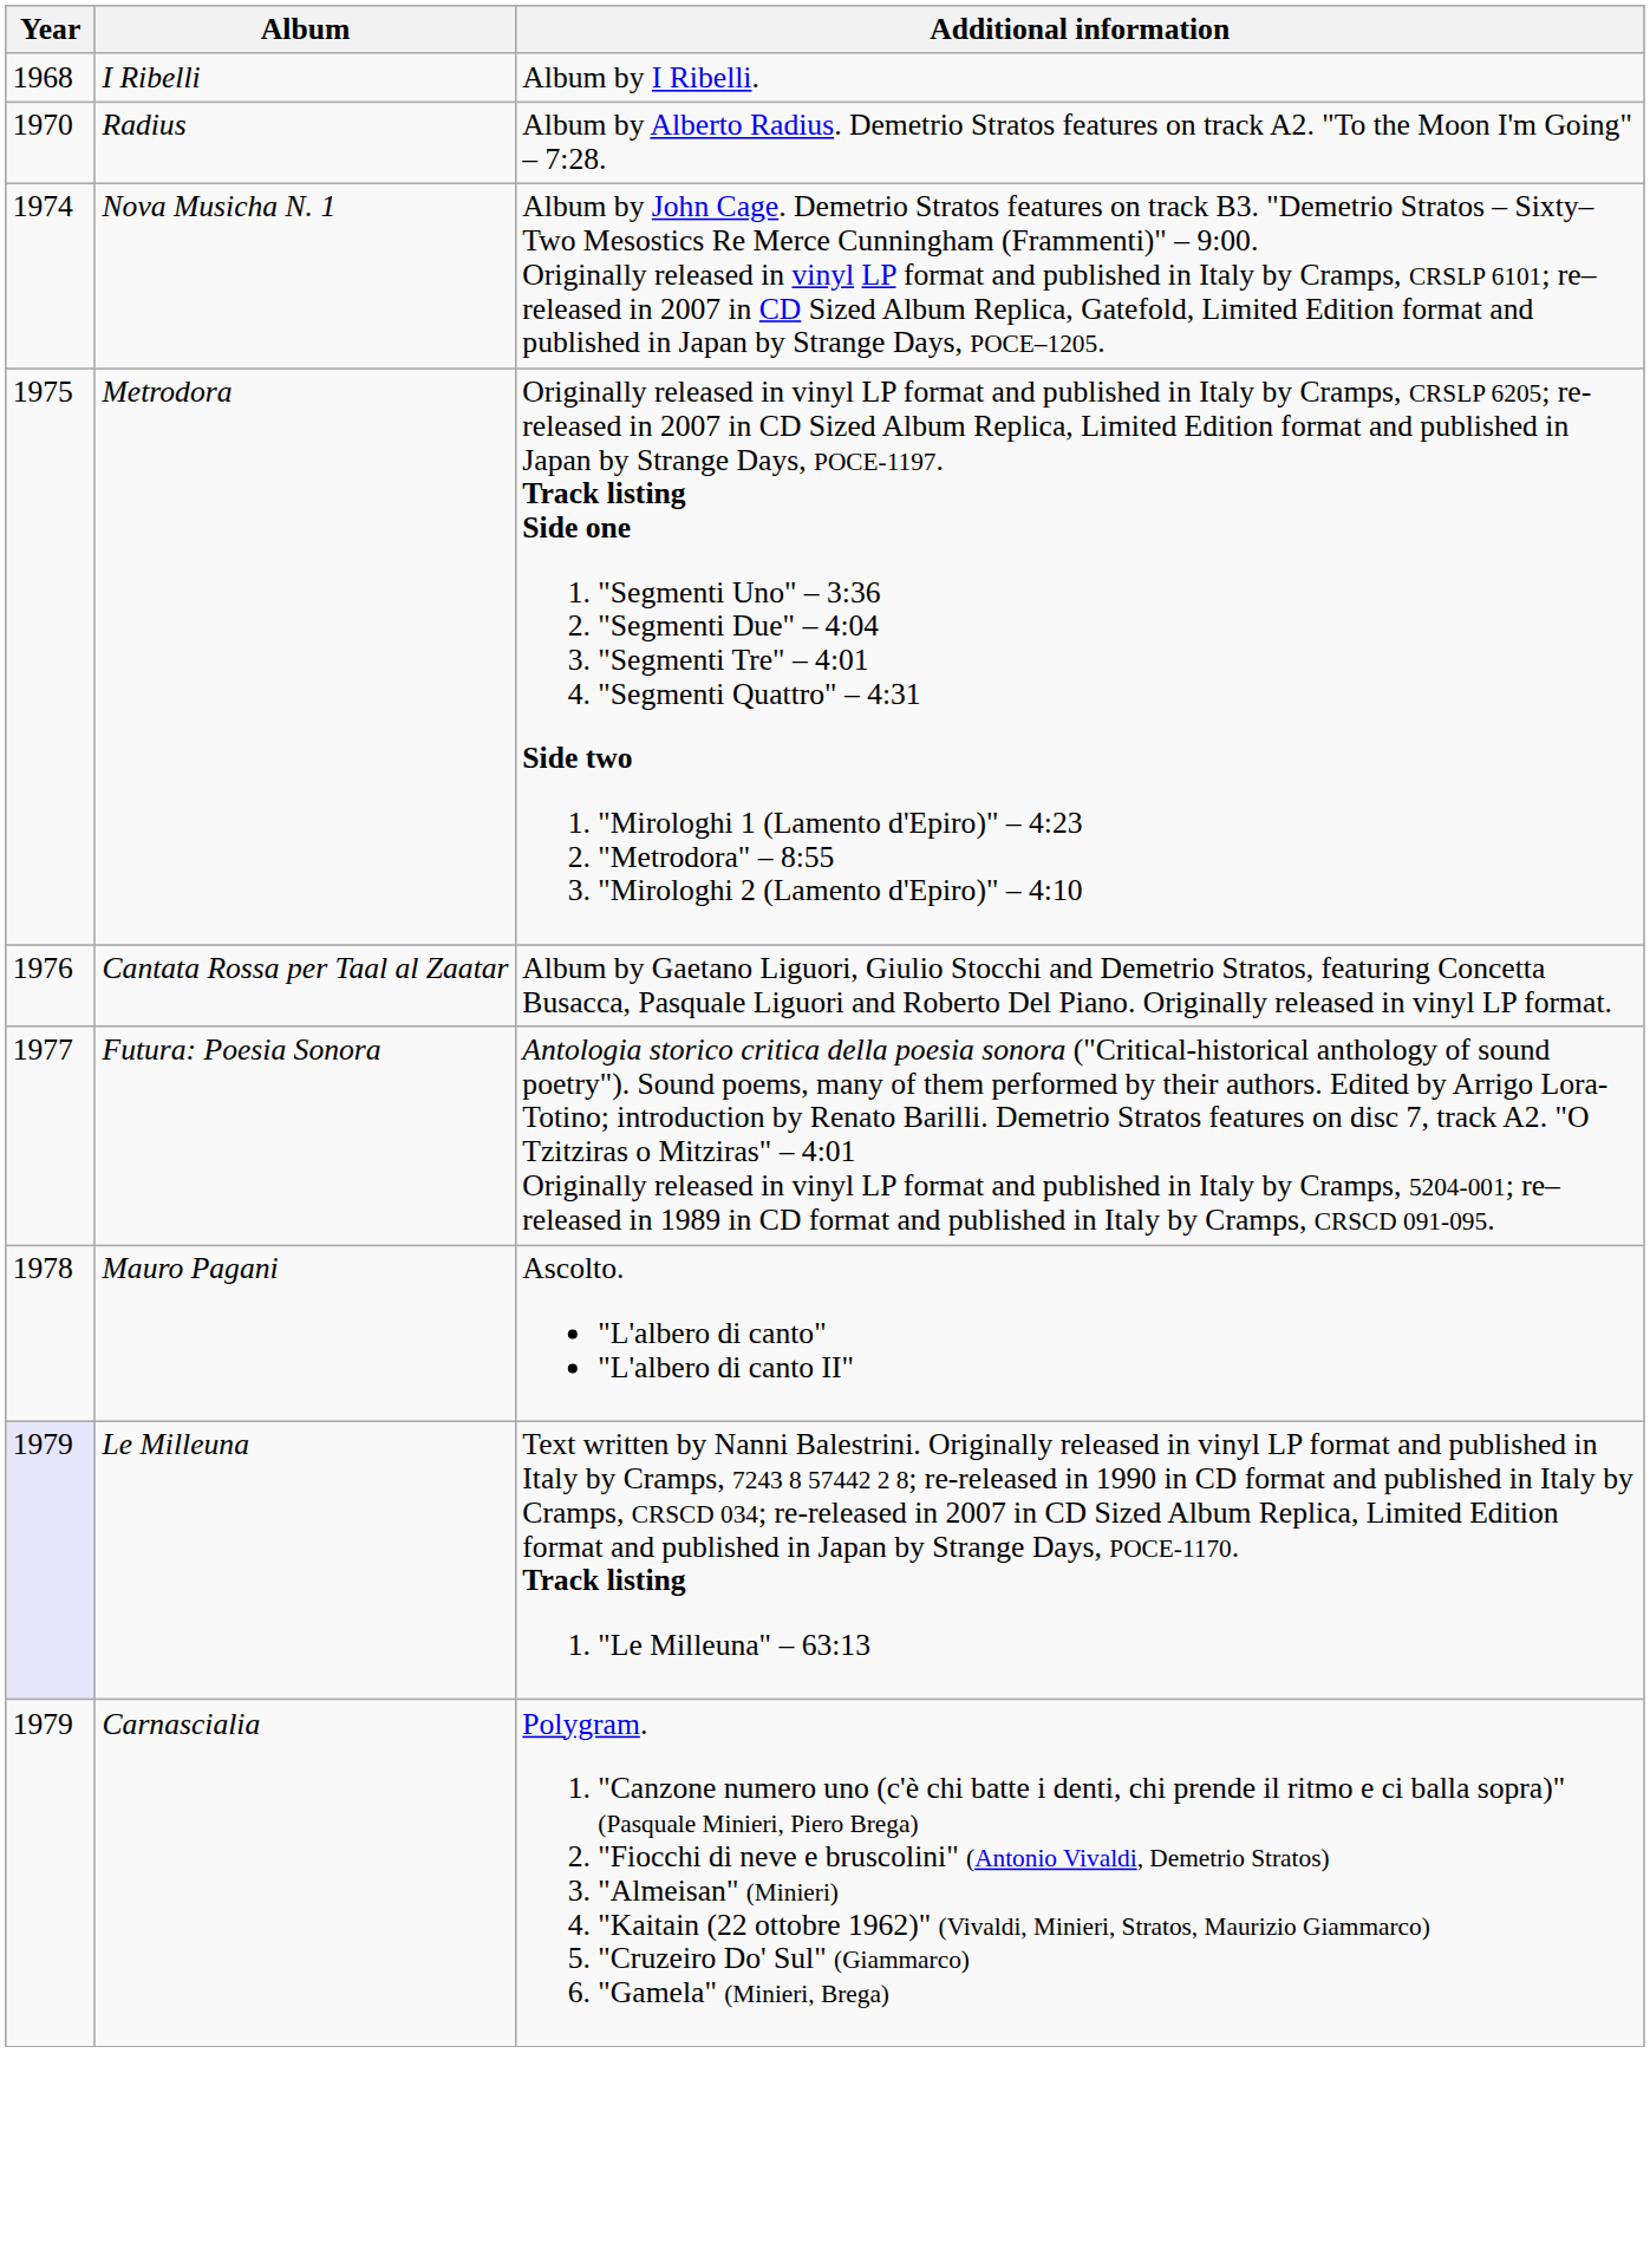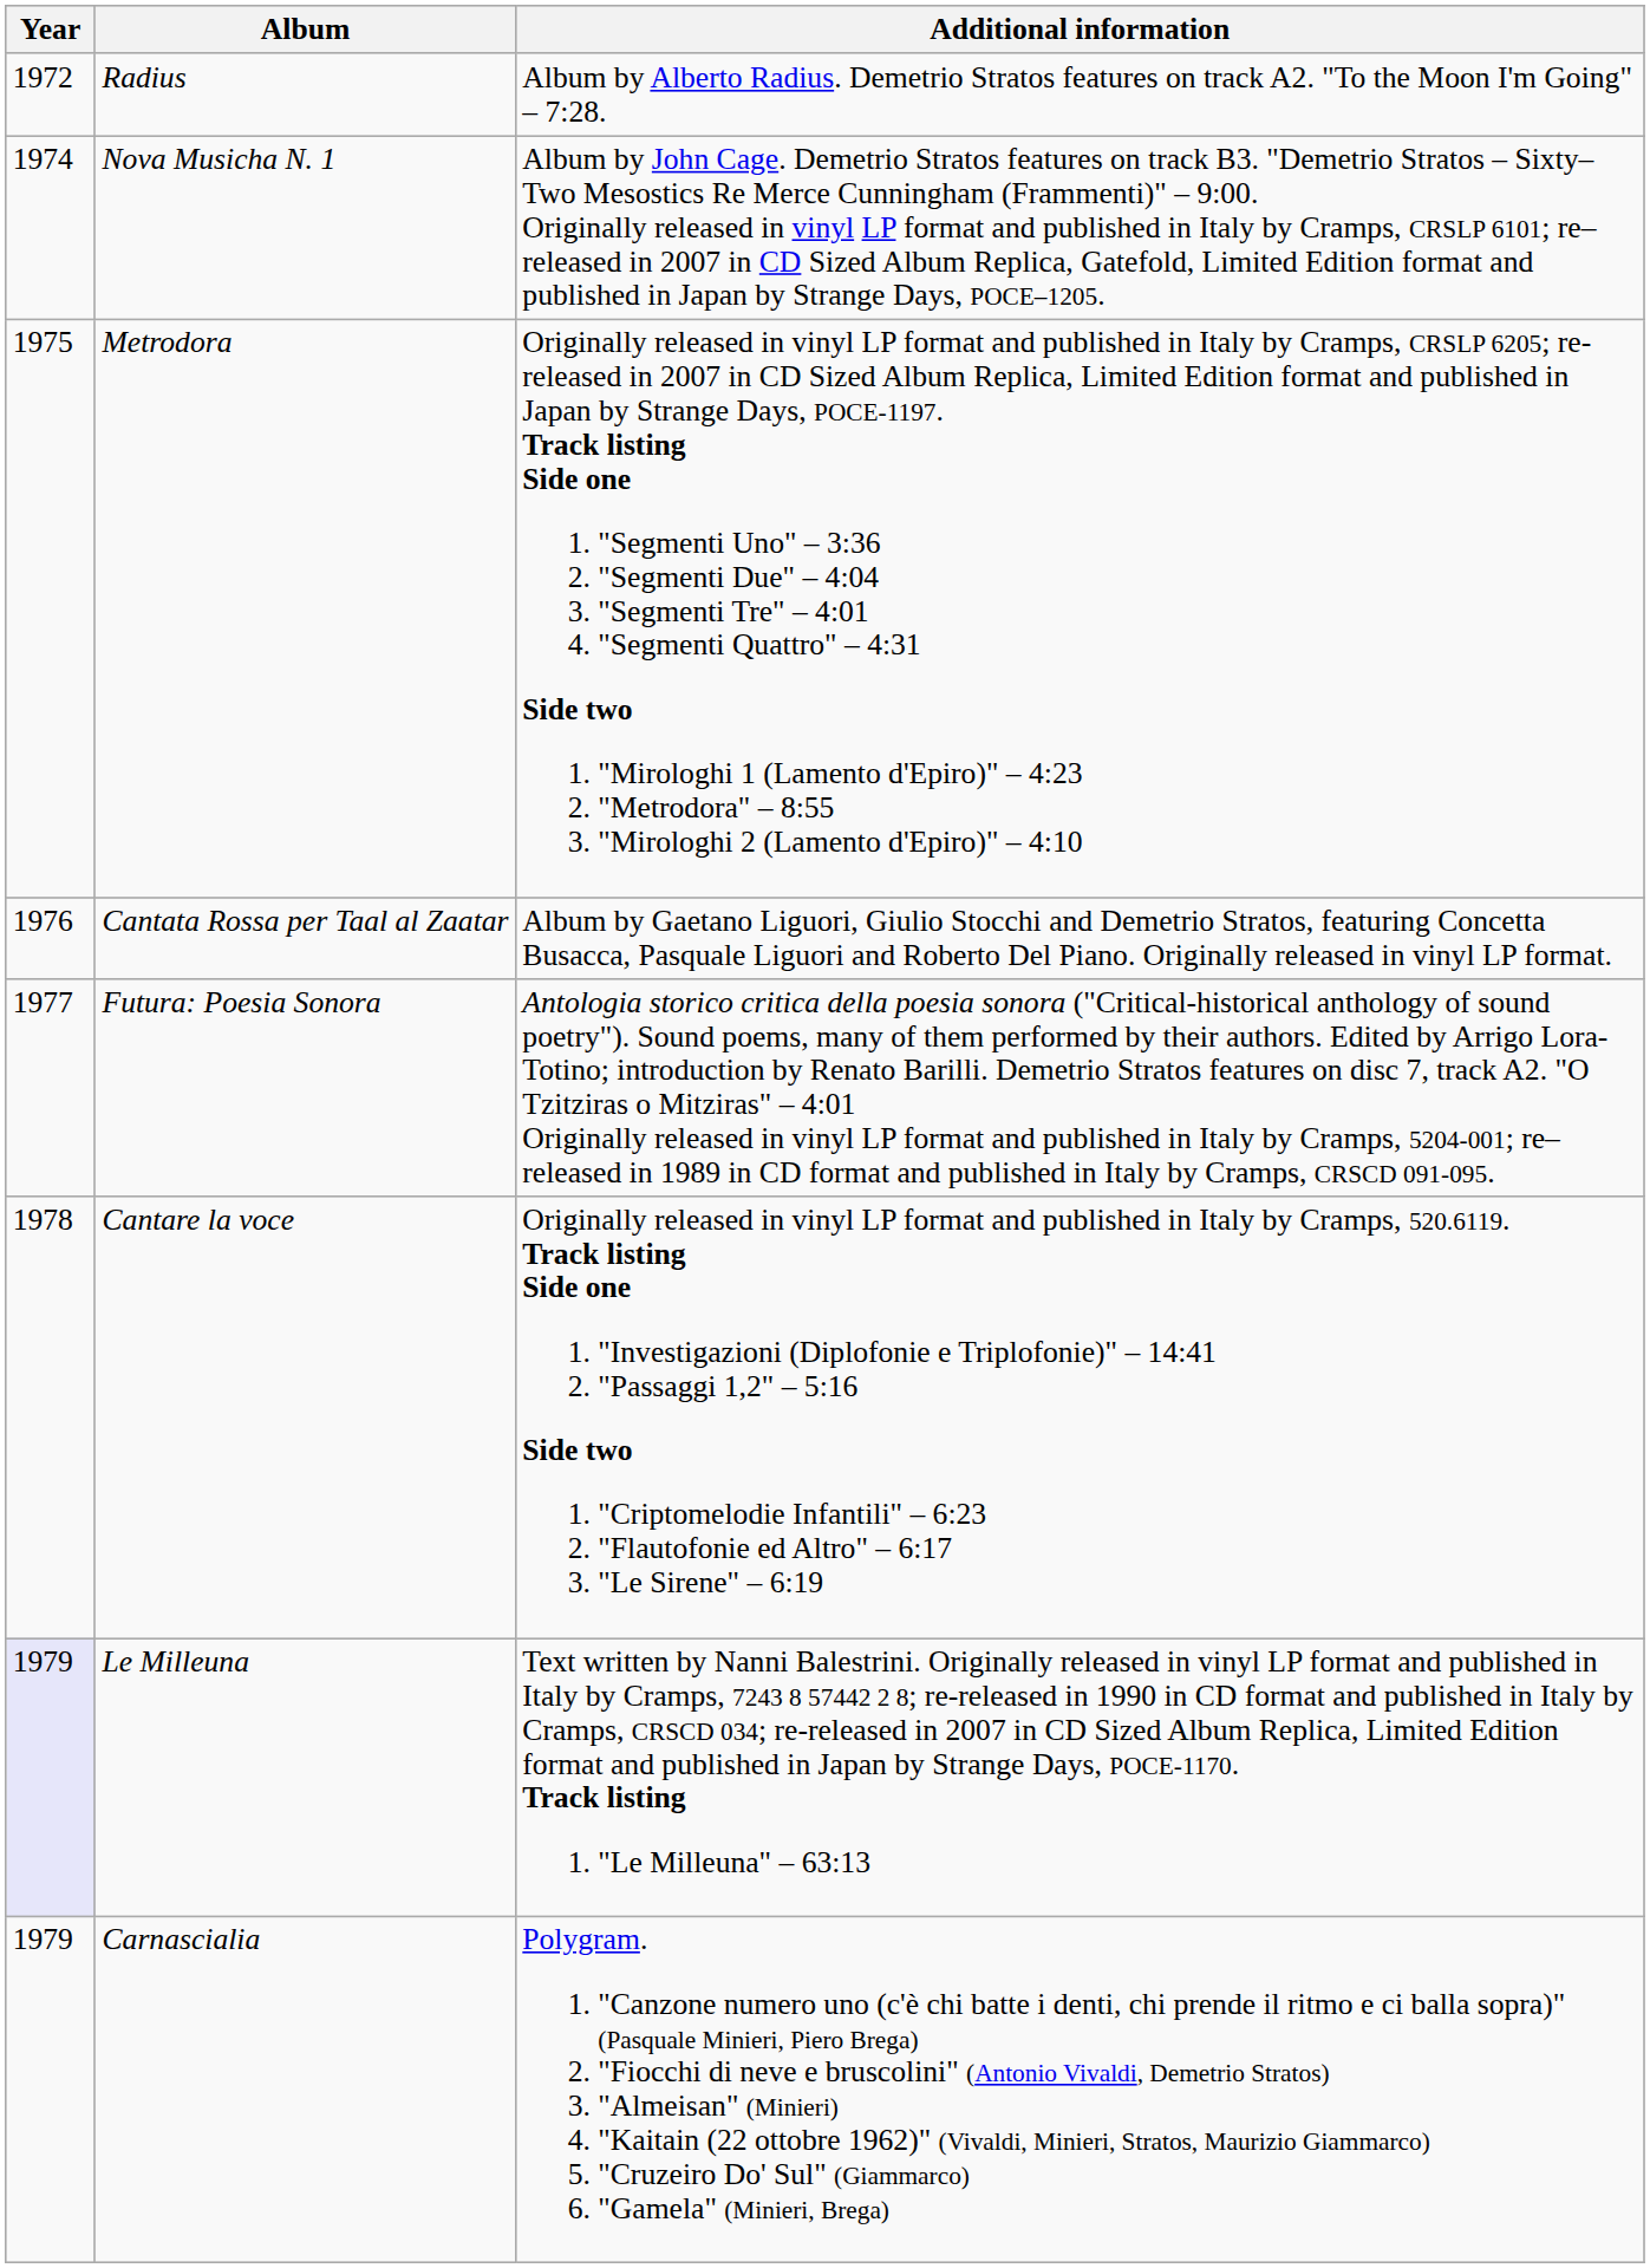- row: 1968 | I Ribelli | Album by I Ribelli.
Radius | Year: 1970 -> 1972
+ row: 1978 | Cantare la voce | Originally released in vinyl LP format and published in Italy by Cramps, 520.6119. Track listing Side one "Investigazioni (Diplofonie e Triplofonie)" – 14:41 "Passaggi 1,2" – 5:16 Side two "Criptomelodie Infantili" – 6:23 "Flautofonie ed Altro" – 6:17 "Le Sirene" – 6:19
- row: 1978 | Mauro Pagani | Ascolto. "L'albero di canto" "L'albero di canto II"
